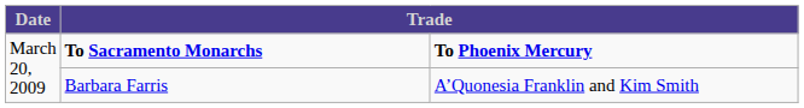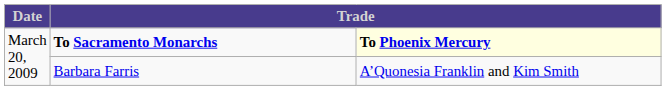To Sacramento Monarchs | column 3: no background -> lightyellow background
